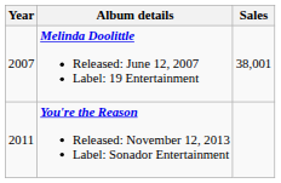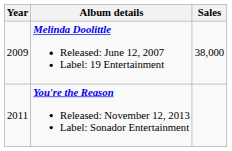row 2 | Year: 2007 -> 2009
row 2 | Sales: 38,001 -> 38,000
